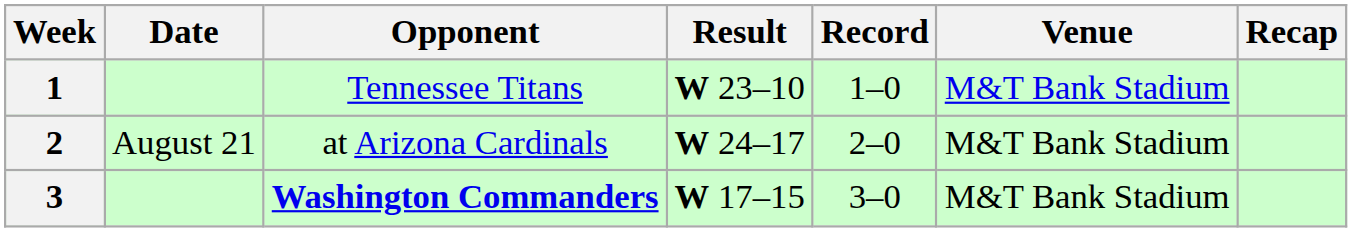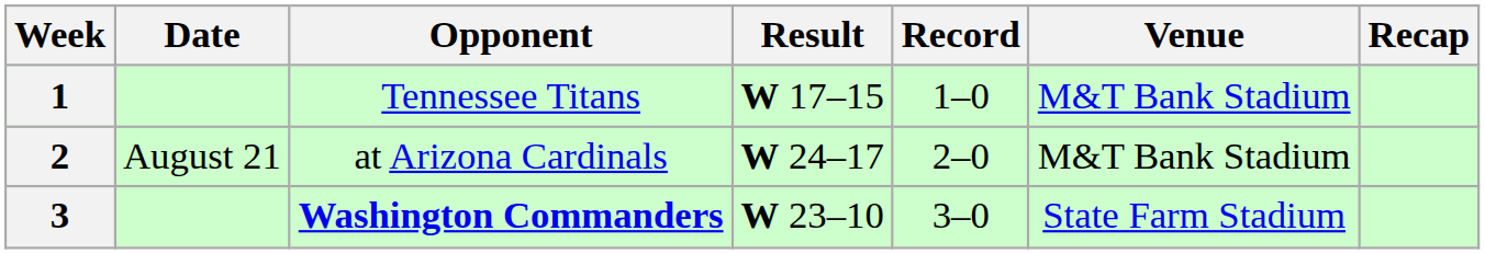1 | Result: W 23–10 -> W 17–15
3 | Result: W 17–15 -> W 23–10
3 | Venue: M&T Bank Stadium -> State Farm Stadium
